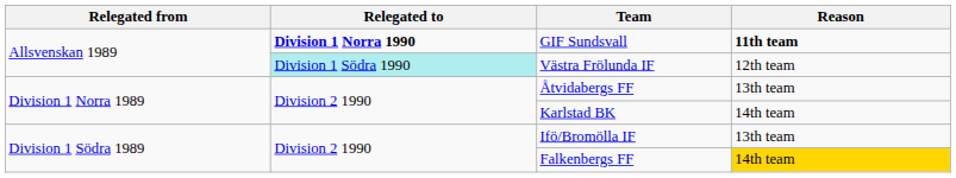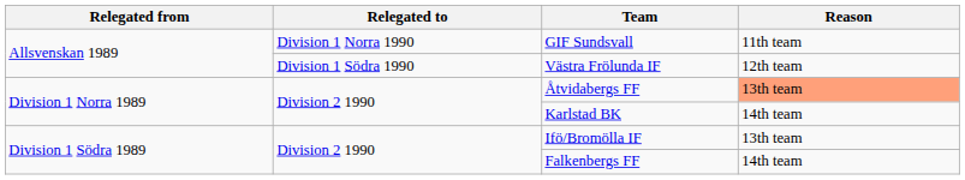GIF Sundsvall | Relegated to: bold -> normal
GIF Sundsvall | Reason: bold -> normal
Västra Frölunda IF | Relegated to: paleturquoise background -> no background
Åtvidabergs FF | Reason: no background -> lightsalmon background
Falkenbergs FF | Reason: gold background -> no background
